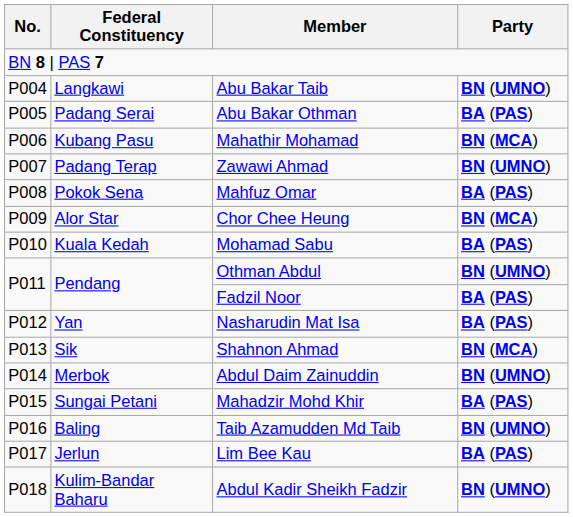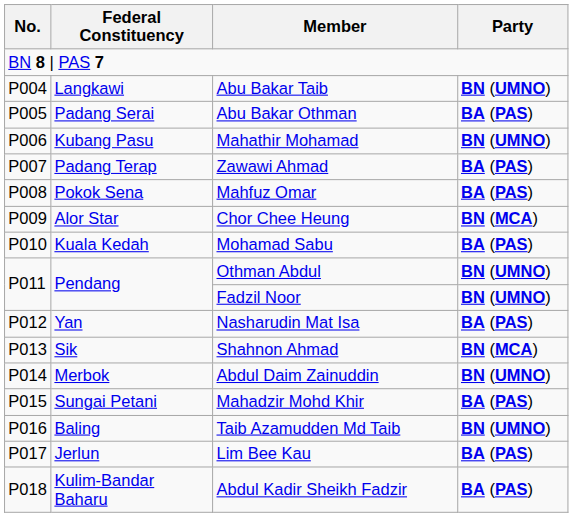Mahathir Mohamad | Party: BN (MCA) -> BN (UMNO)
Zawawi Ahmad | Party: BN (UMNO) -> BA (PAS)
Fadzil Noor | Party: BA (PAS) -> BN (UMNO)
Abdul Kadir Sheikh Fadzir | Party: BN (UMNO) -> BA (PAS)
